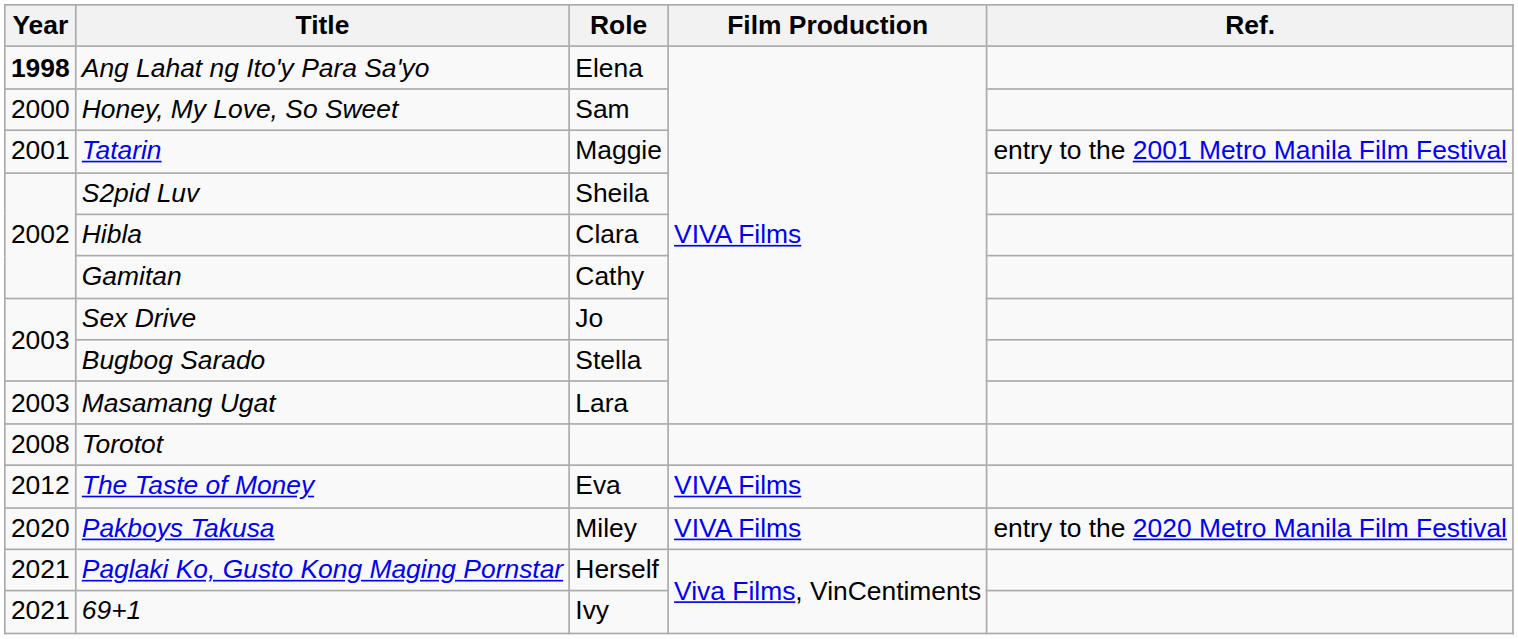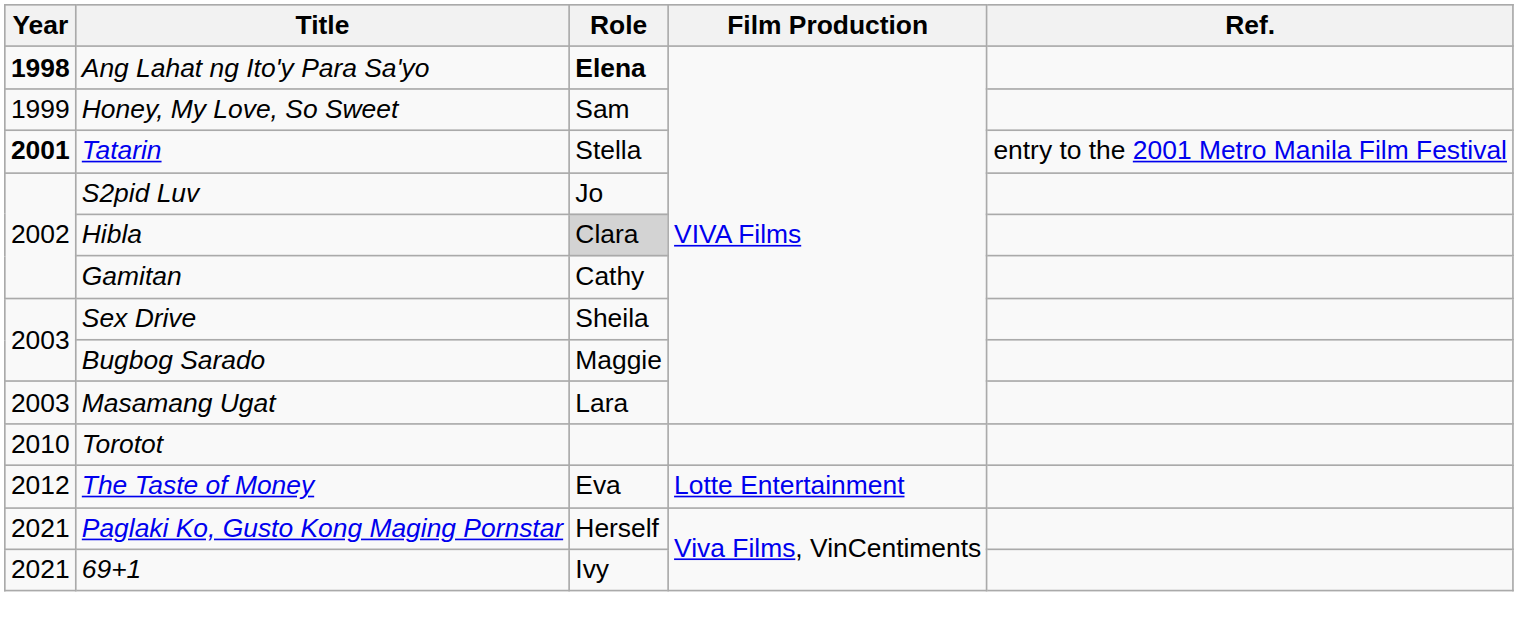Ang Lahat ng Ito'y Para Sa'yo | Role: normal -> bold
Honey, My Love, So Sweet | Year: 2000 -> 1999
Tatarin | Year: normal -> bold
Tatarin | Role: Maggie -> Stella
S2pid Luv | Role: Sheila -> Jo
Hibla | Role: no background -> lightgrey background
Sex Drive | Role: Jo -> Sheila
Bugbog Sarado | Role: Stella -> Maggie
Torotot | Year: 2008 -> 2010
The Taste of Money | Film Production: VIVA Films -> Lotte Entertainment
- row: 2020 | Pakboys Takusa | Miley | VIVA Films | entry to the 2020 Metro Manila Film Festival
